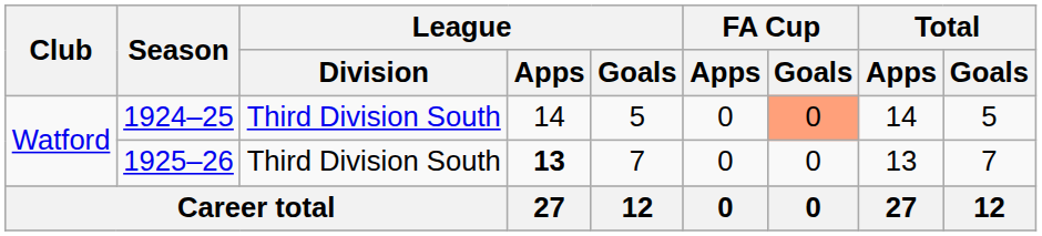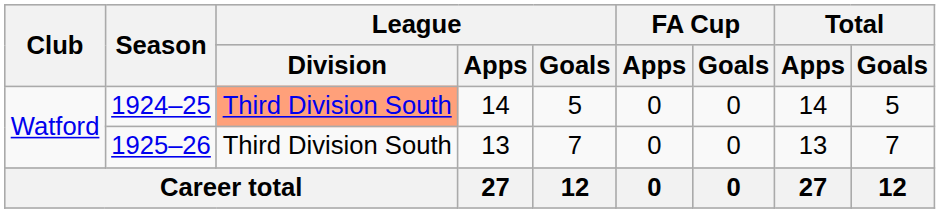1924–25 | League / Division: no background -> lightsalmon background
1924–25 | FA Cup / Goals: lightsalmon background -> no background
1925–26 | League / Apps: bold -> normal
